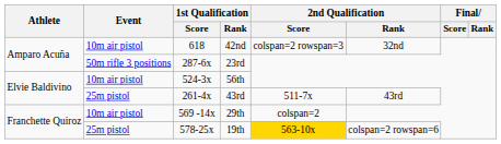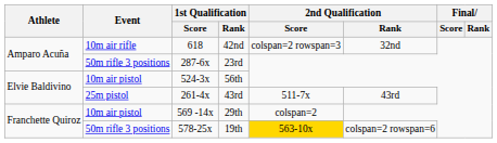42nd | Event: 10m air pistol -> 10m air rifle
19th | Event: 25m pistol -> 50m rifle 3 positions
